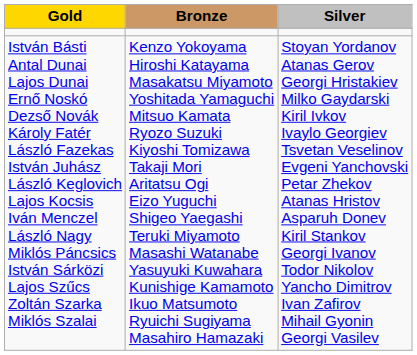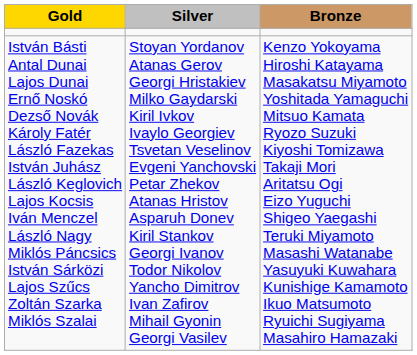columns swapped: Silver <-> Bronze
